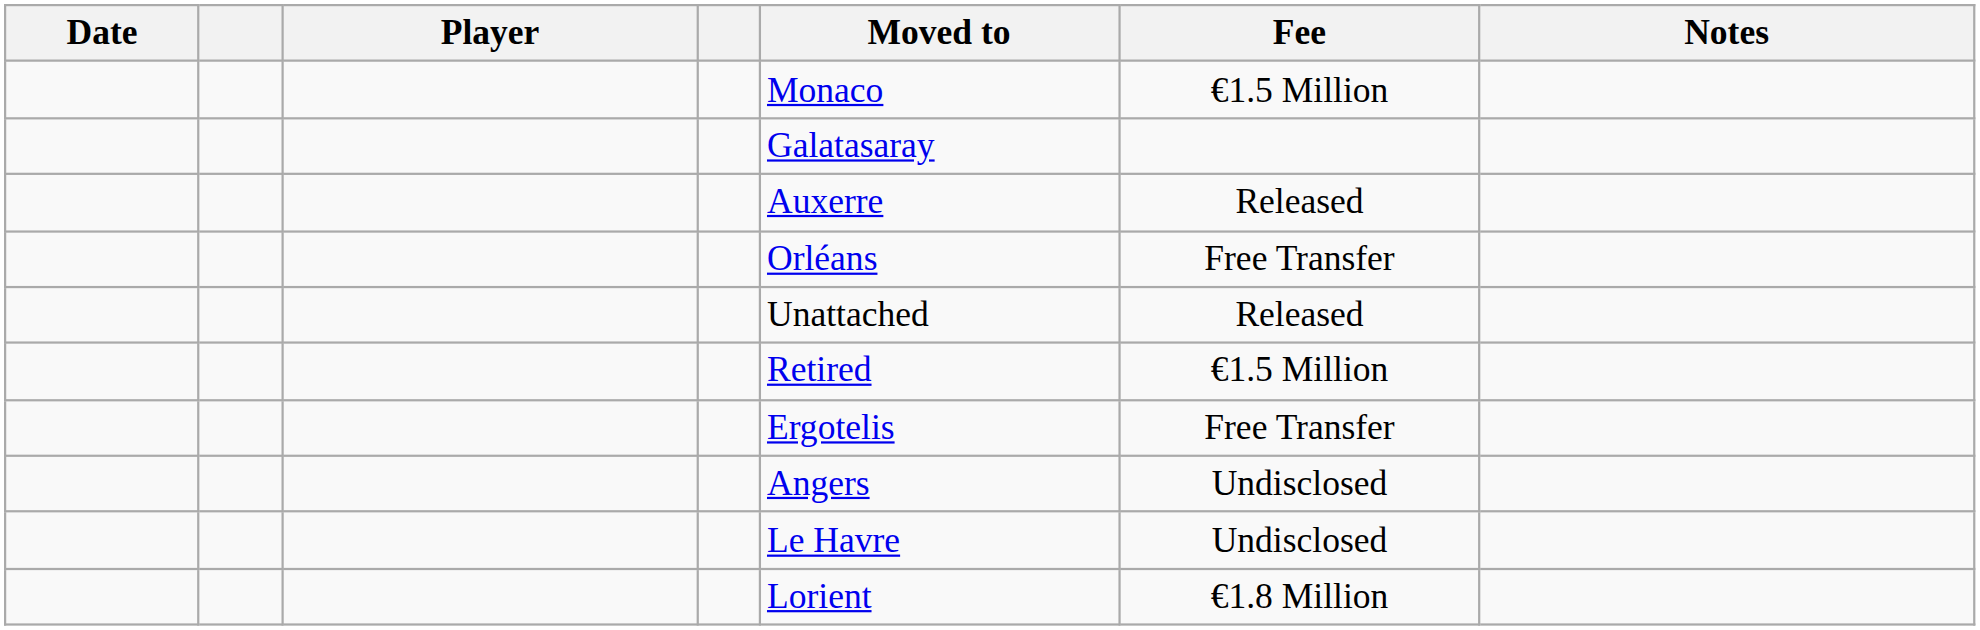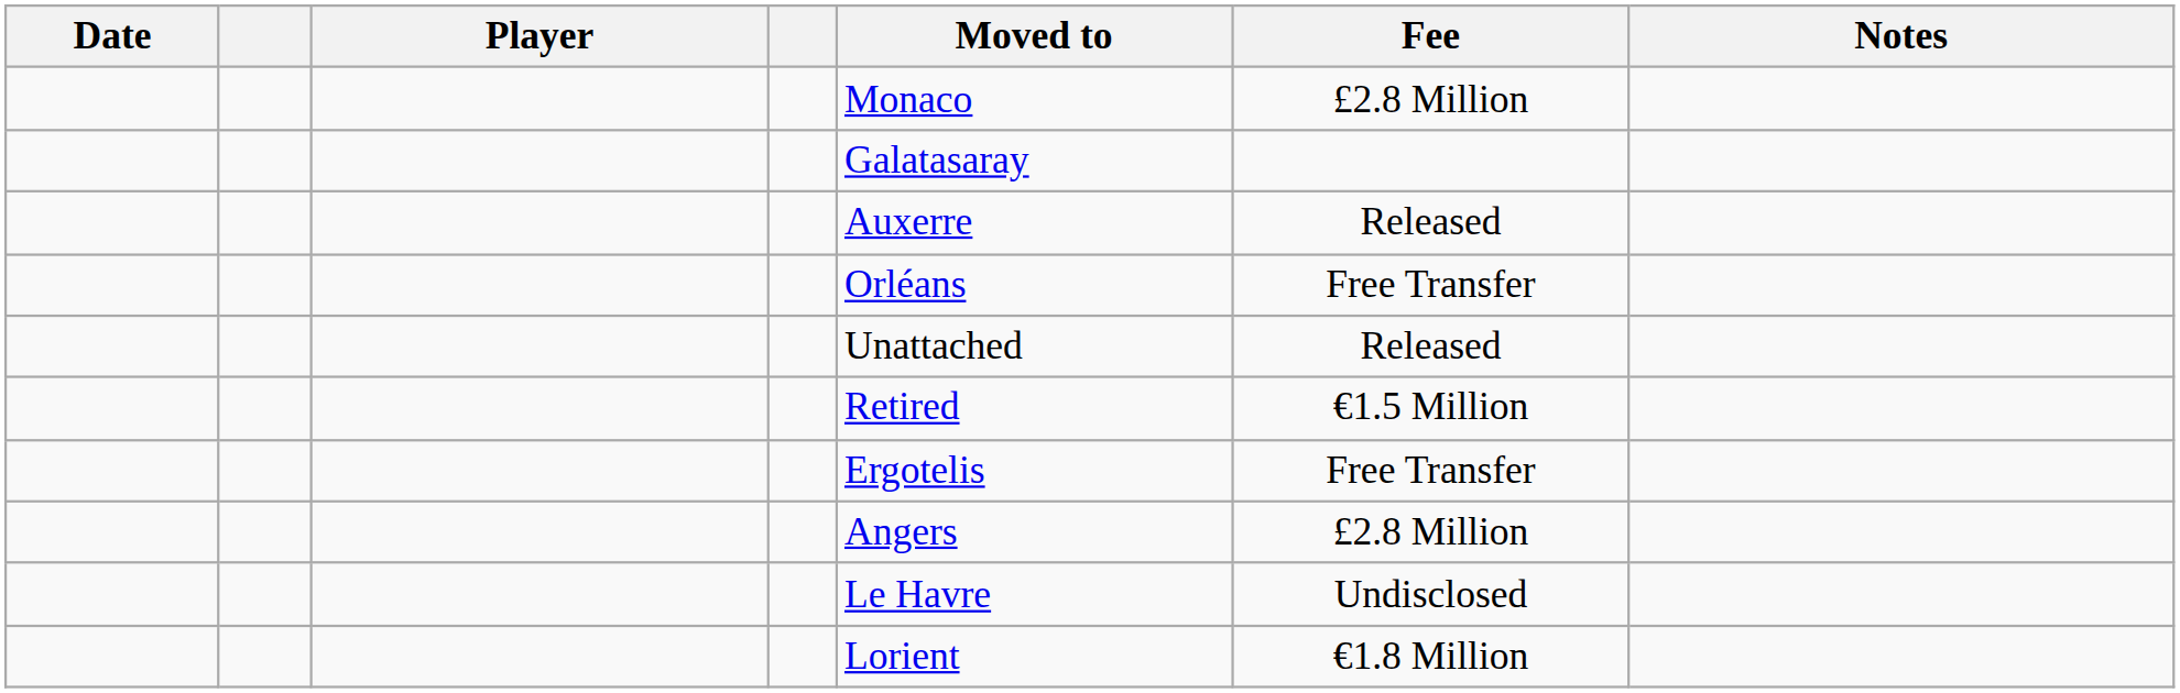row 2 | Fee: €1.5 Million -> £2.8 Million
row 9 | Fee: Undisclosed -> £2.8 Million
